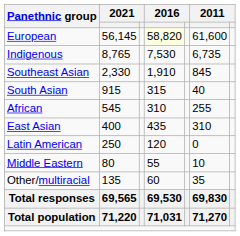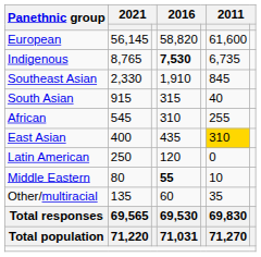European | column 4: lightyellow background -> no background
Indigenous | column 4: normal -> bold
East Asian | column 6: no background -> gold background
Middle Eastern | column 4: normal -> bold
